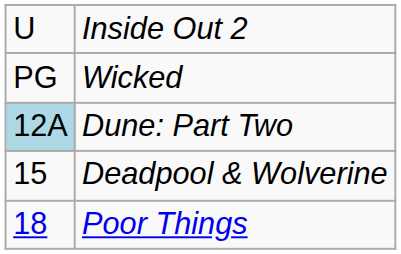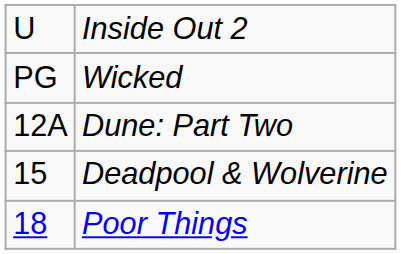Dune: Part Two | column 1: lightblue background -> no background
